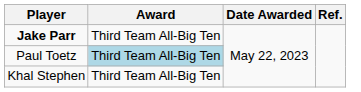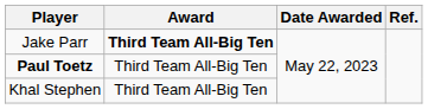row 2 | Player: bold -> normal
row 2 | Award: normal -> bold
row 3 | Player: normal -> bold
row 3 | Award: lightblue background -> no background
